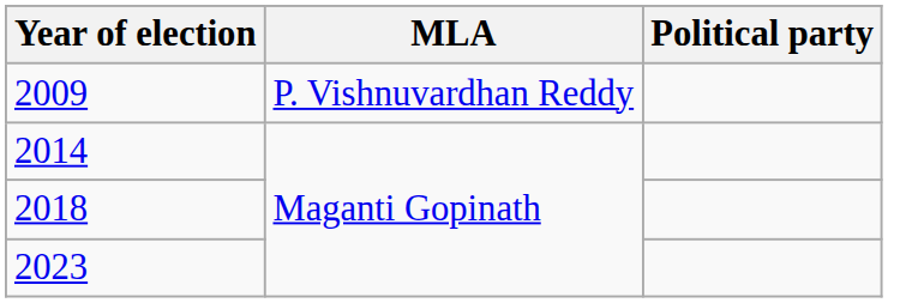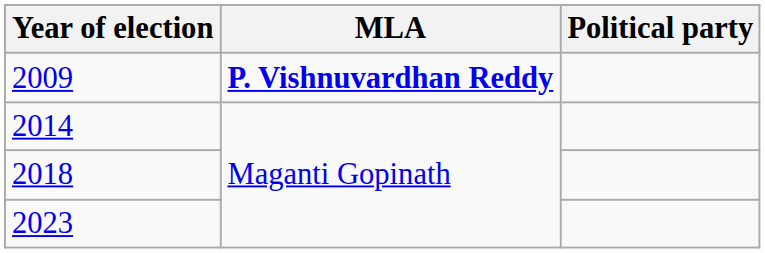2009 | MLA: normal -> bold
